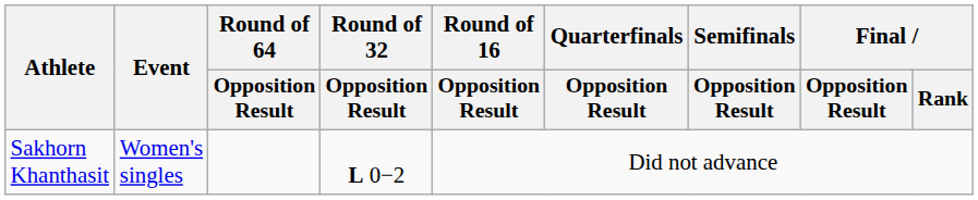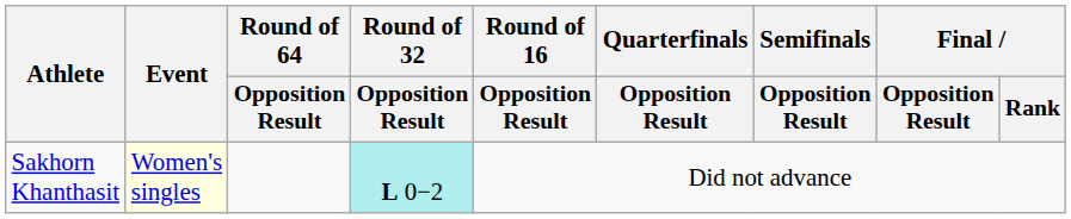Sakhorn Khanthasit | Event: no background -> lightyellow background
Sakhorn Khanthasit | Round of 32 / Opposition Result: no background -> paleturquoise background
